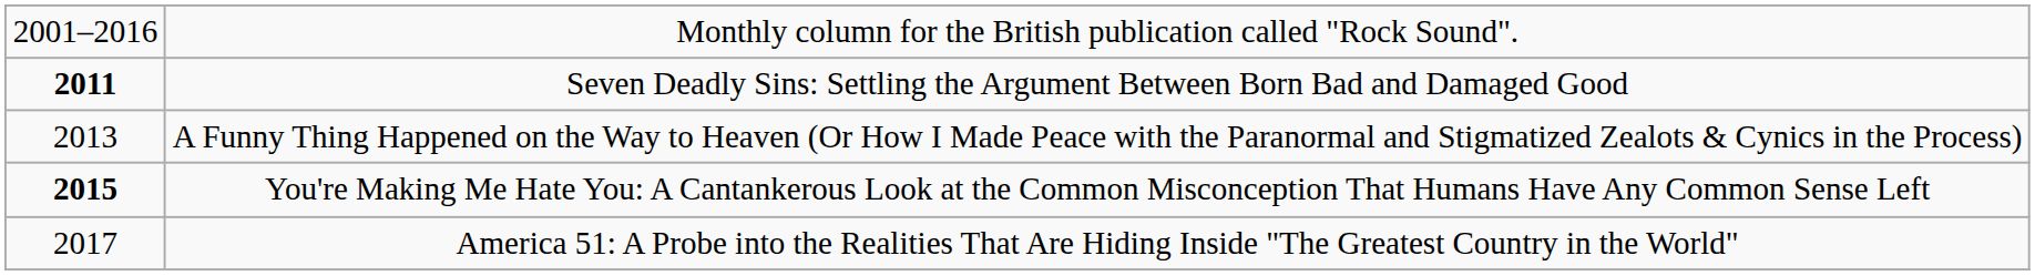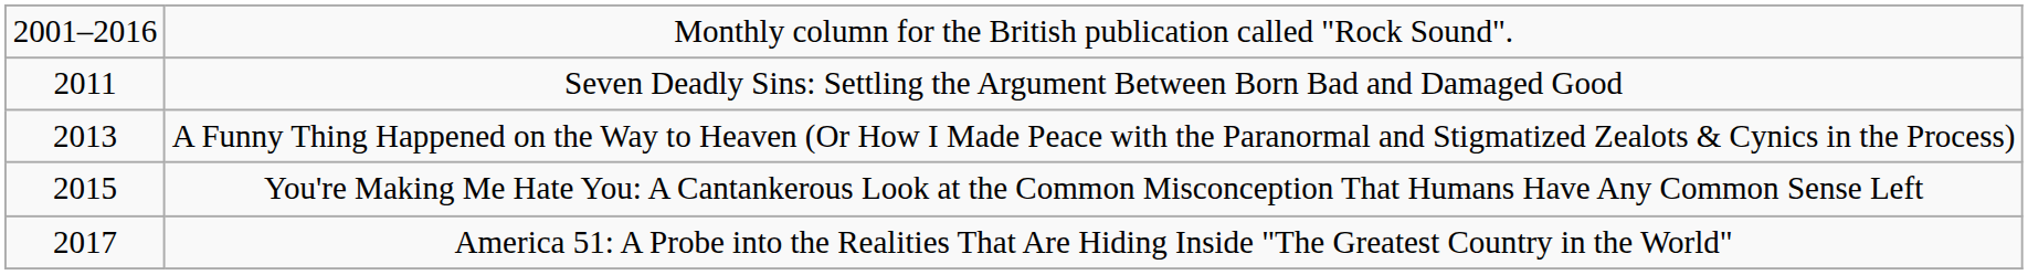row 2 | column 1: bold -> normal
row 4 | column 1: bold -> normal
